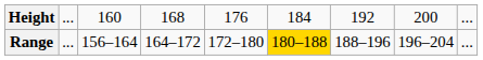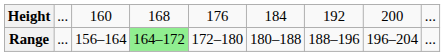Range | column 4: no background -> lightgreen background
Range | column 6: gold background -> no background
